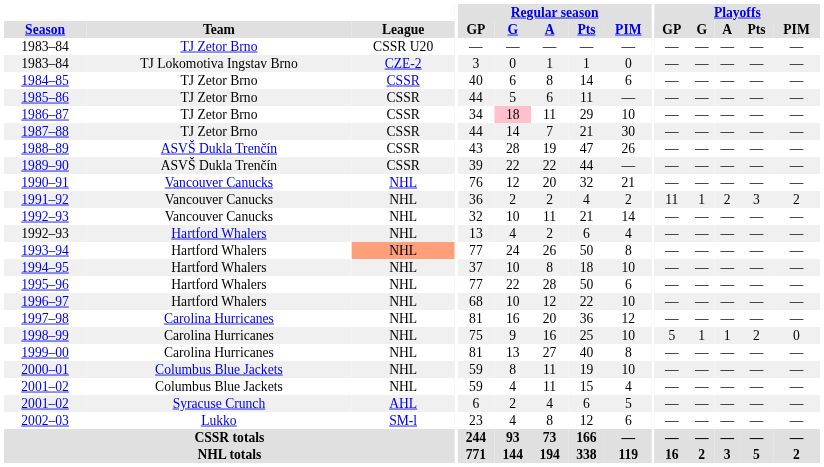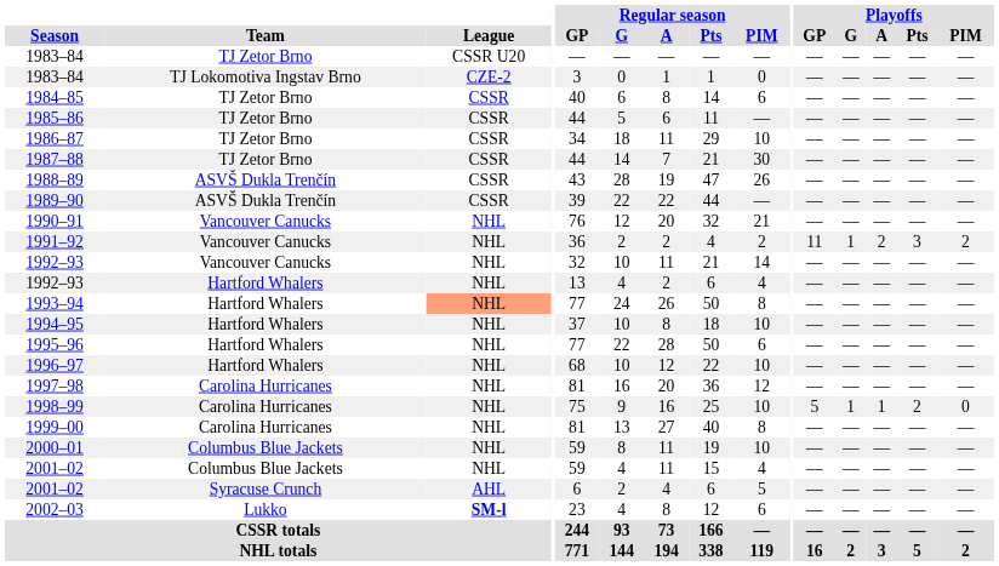1986–87 | Regular season / G: pink background -> no background
2002–03 | League: normal -> bold
